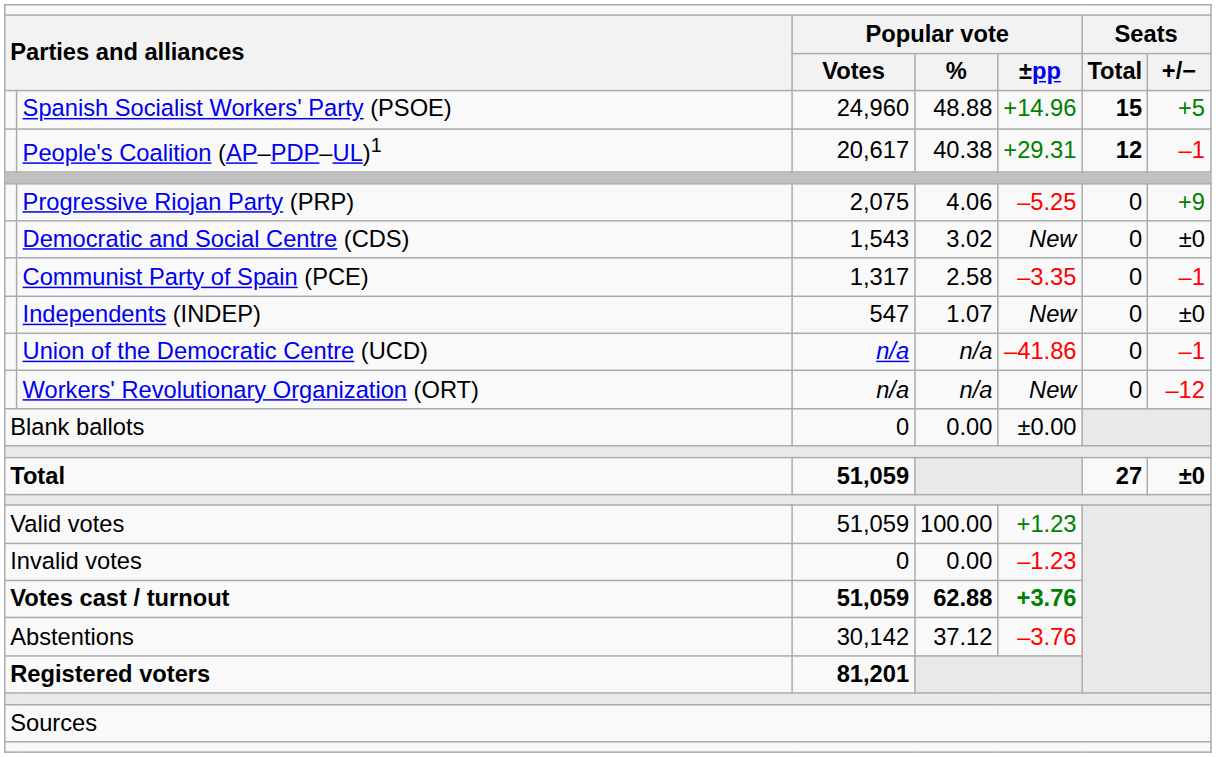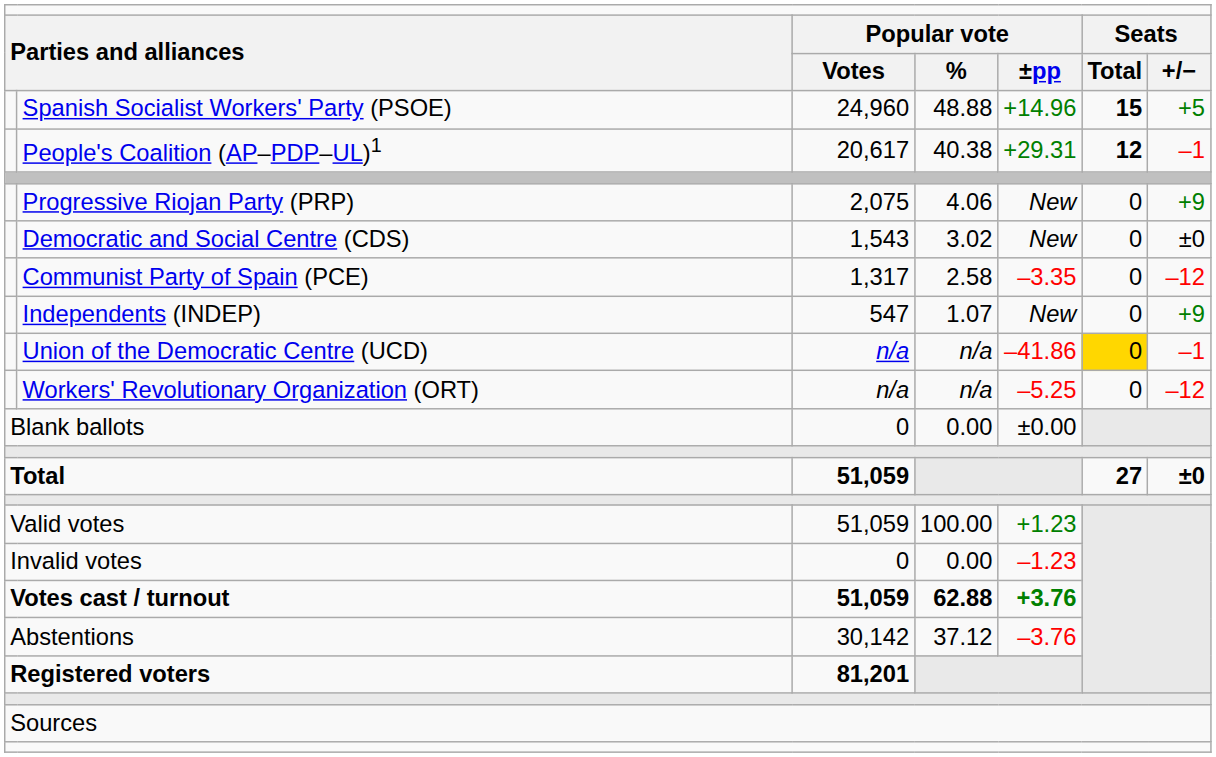Progressive Riojan Party (PRP) | column 5: –5.25 -> New
Communist Party of Spain (PCE) | column 7: –1 -> –12
Independents (INDEP) | column 7: ±0 -> +9
Union of the Democratic Centre (UCD) | column 6: no background -> gold background
Workers' Revolutionary Organization (ORT) | column 5: New -> –5.25
